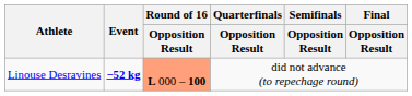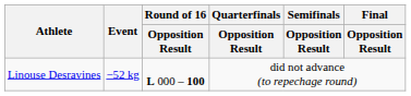Linouse Desravines | Event: bold -> normal
Linouse Desravines | Round of 16 / Opposition Result: lightsalmon background -> no background
